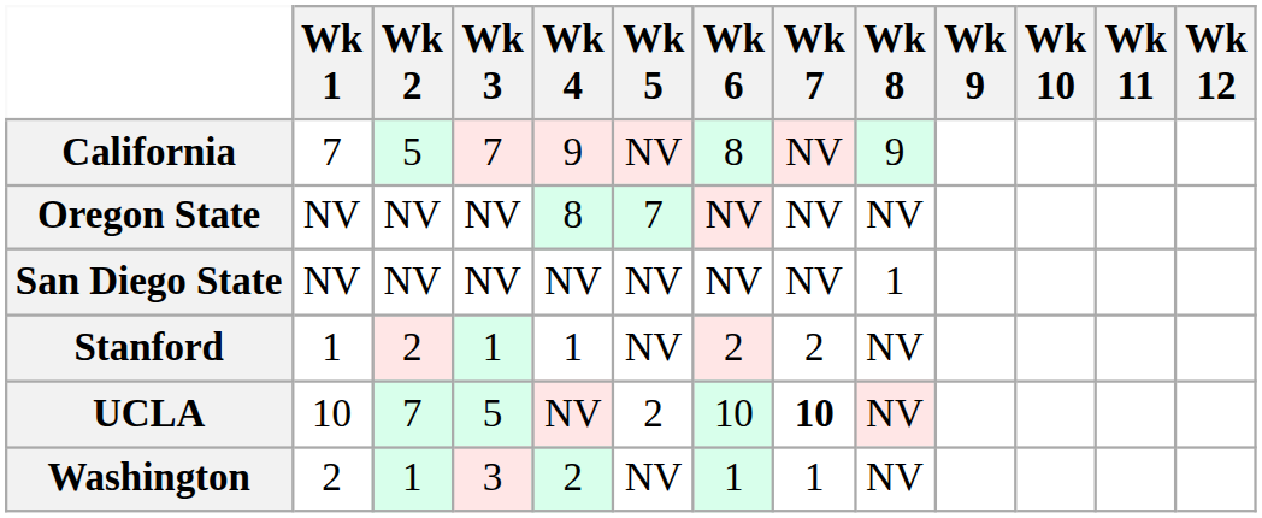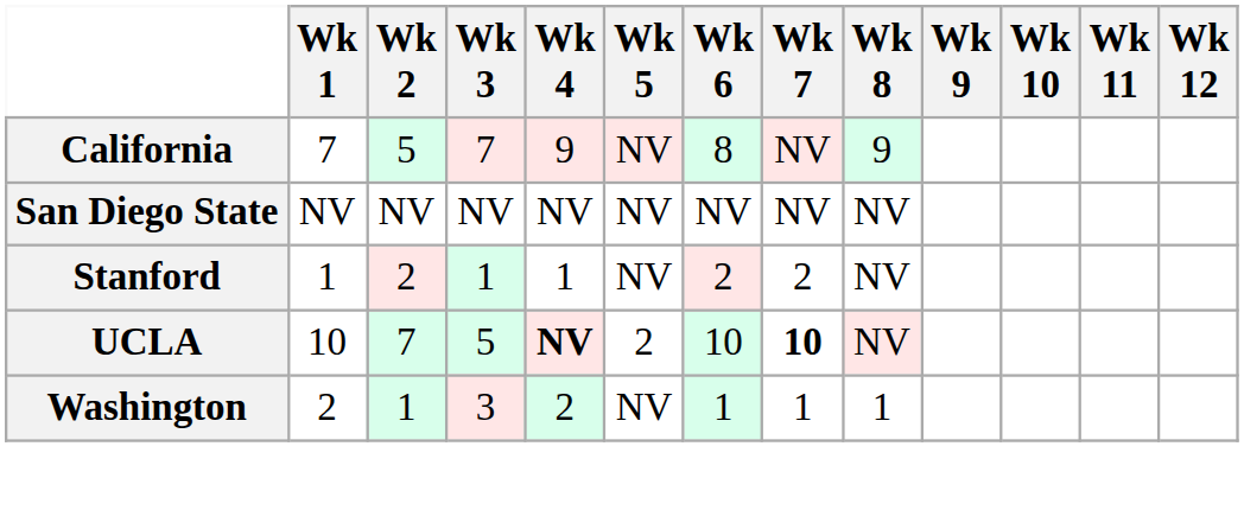- row: Oregon State | NV | NV | NV | 8 | 7 | NV | NV | NV
San Diego State | Wk 8: 1 -> NV
UCLA | Wk 4: normal -> bold
Washington | Wk 8: NV -> 1
